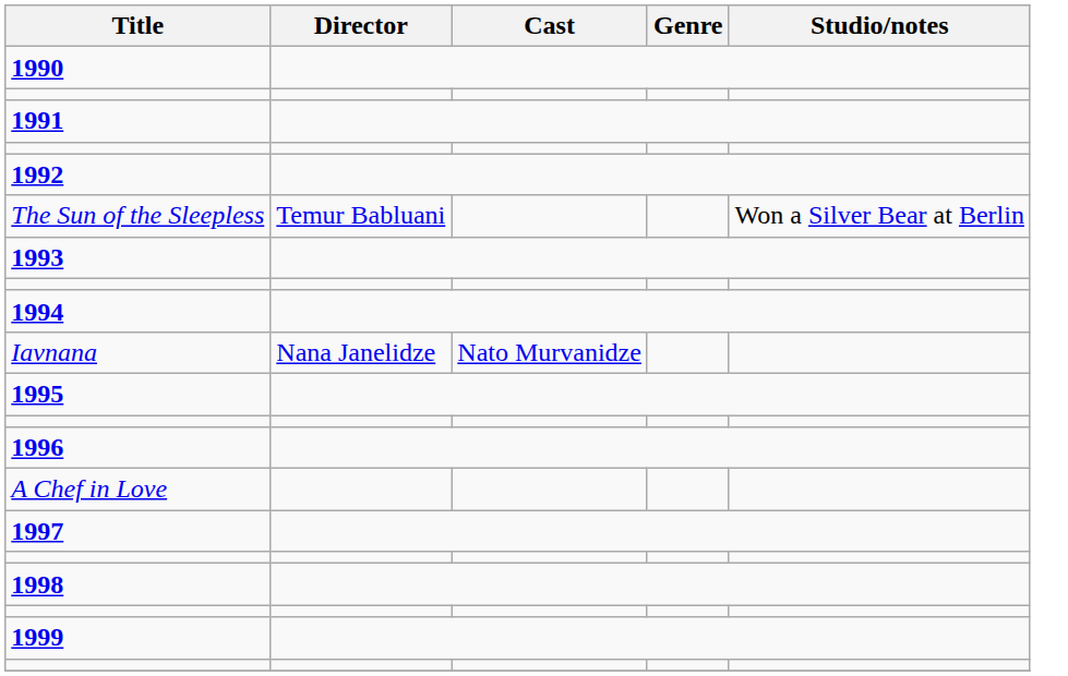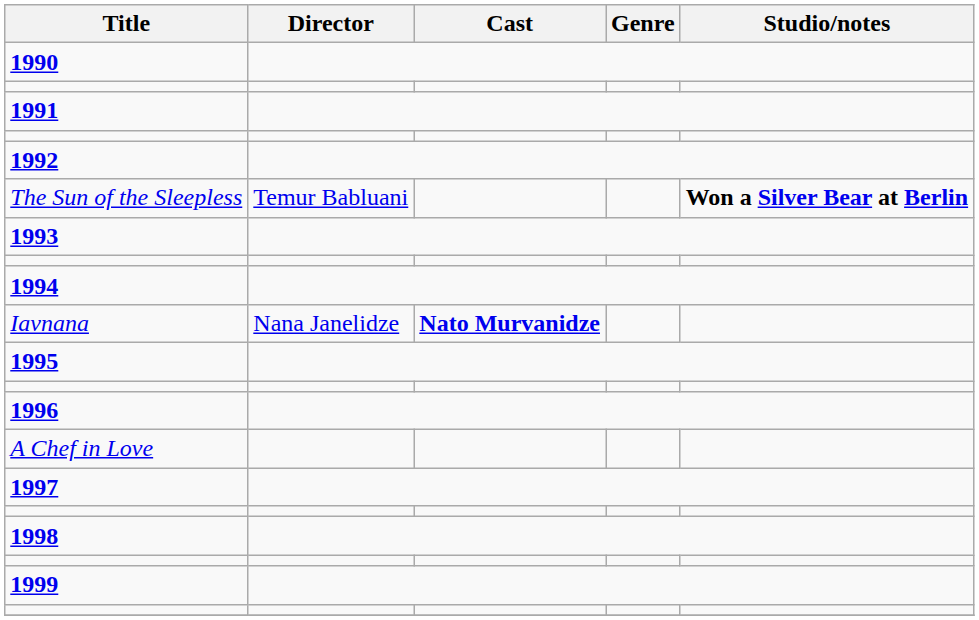The Sun of the Sleepless | Studio/notes: normal -> bold
Iavnana | Cast: normal -> bold
